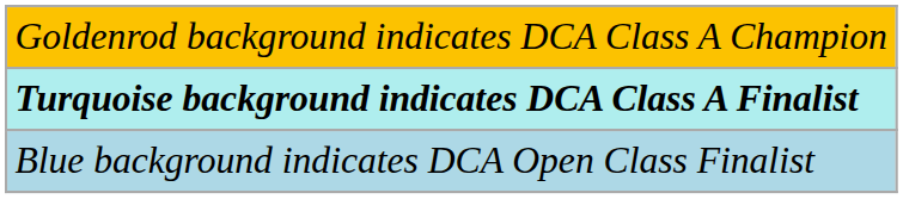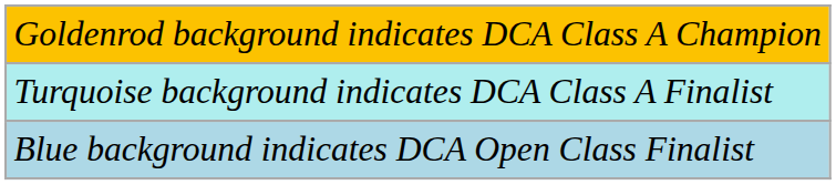row 2 | column 1: bold -> normal
